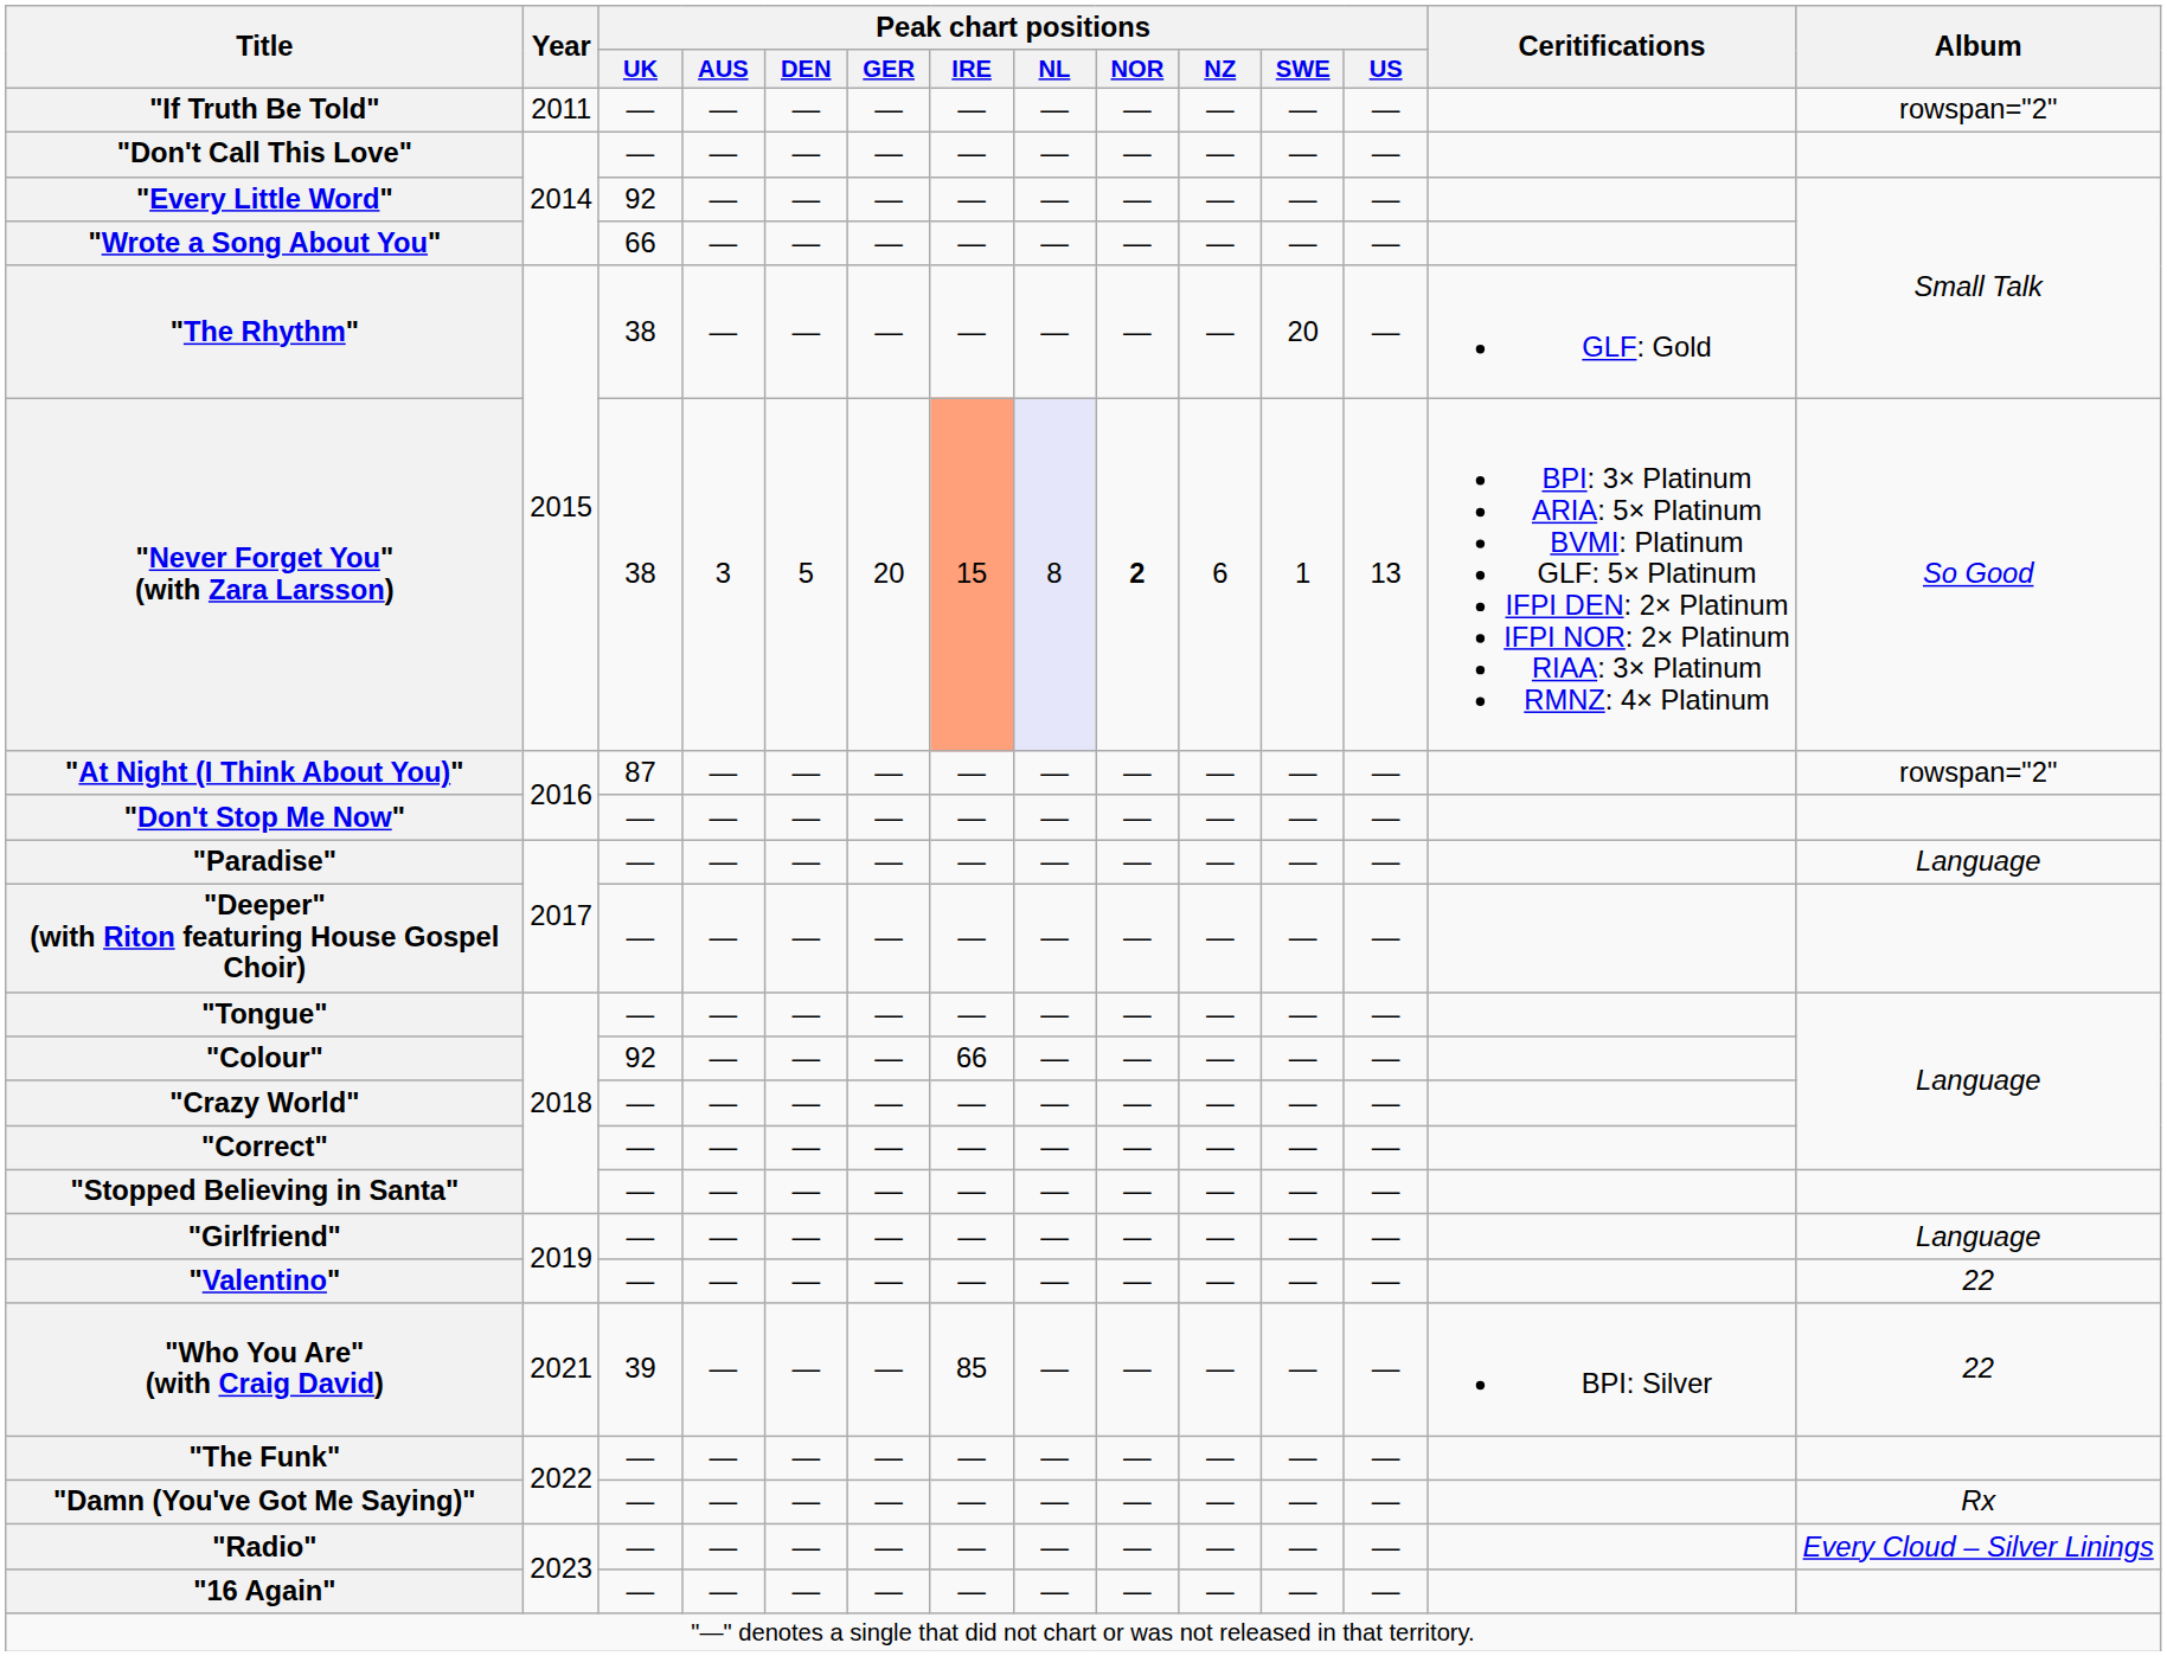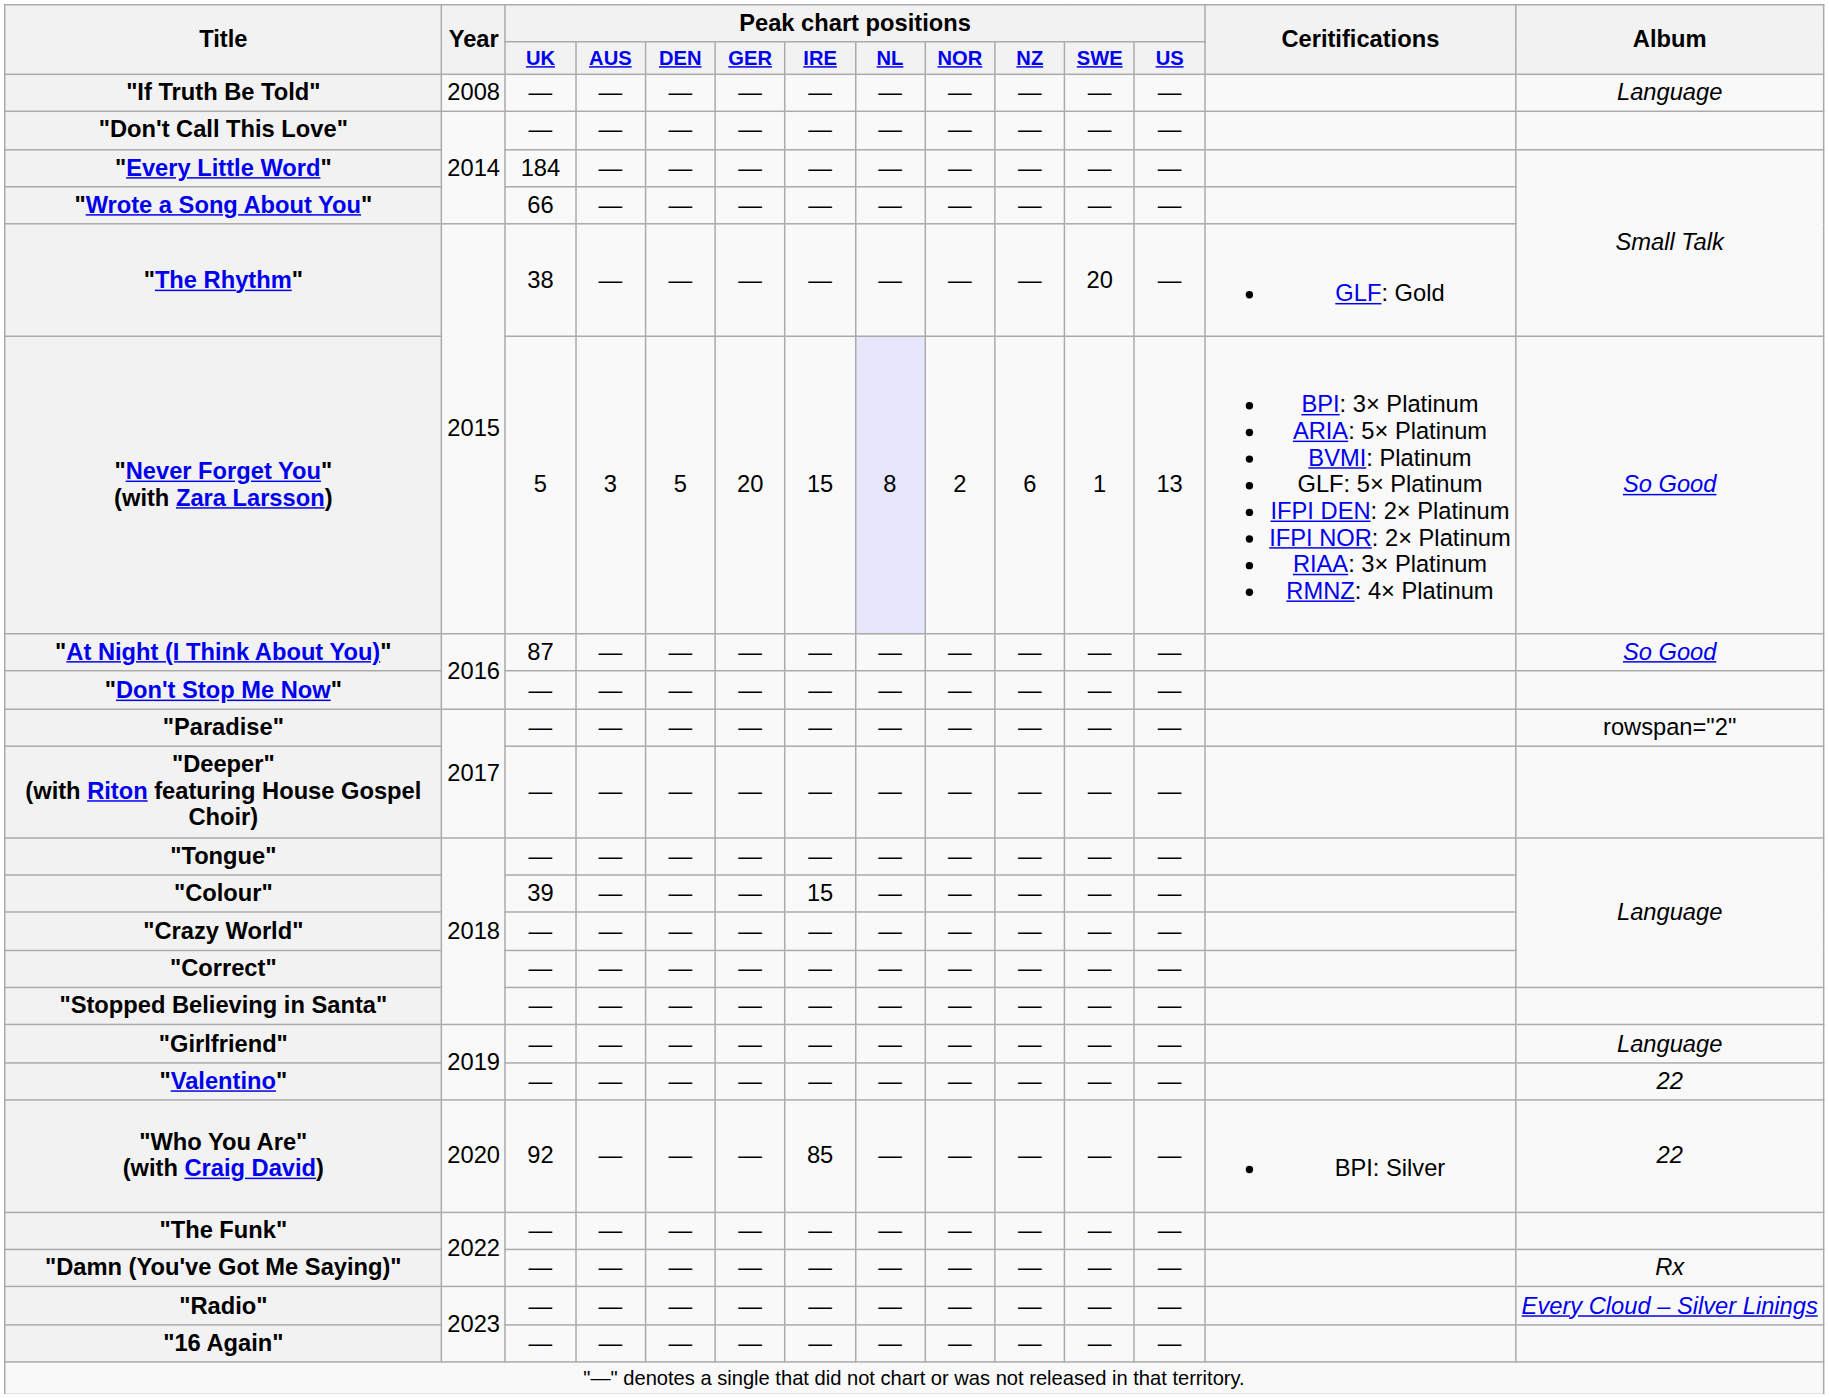"If Truth Be Told" | Year: 2011 -> 2008
"If Truth Be Told" | Album: rowspan="2" -> Language
"Every Little Word" | Peak chart positions / UK: 92 -> 184
"Never Forget You" (with Zara Larsson) | Peak chart positions / UK: 38 -> 5
"Never Forget You" (with Zara Larsson) | Peak chart positions / IRE: lightsalmon background -> no background
"Never Forget You" (with Zara Larsson) | Peak chart positions / NOR: bold -> normal
"At Night (I Think About You)" | Album: rowspan="2" -> So Good
"Paradise" | Album: Language -> rowspan="2"
"Colour" | Peak chart positions / UK: 92 -> 39
"Colour" | Peak chart positions / IRE: 66 -> 15
"Who You Are" (with Craig David) | Year: 2021 -> 2020
"Who You Are" (with Craig David) | Peak chart positions / UK: 39 -> 92
